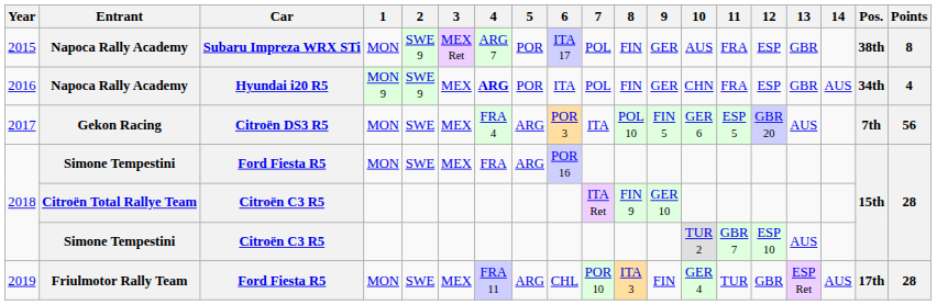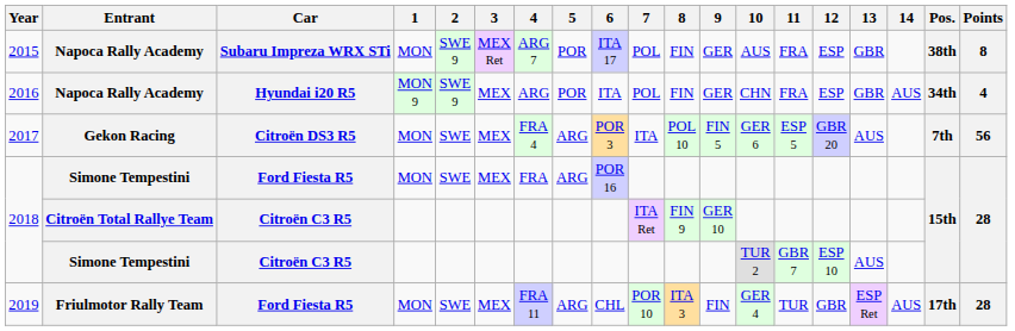2016 | 4: bold -> normal
